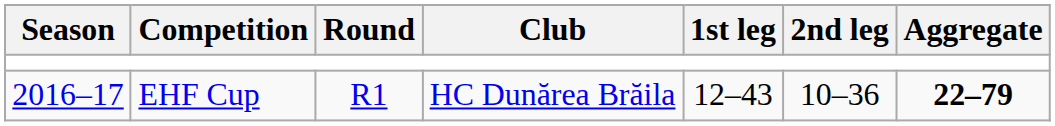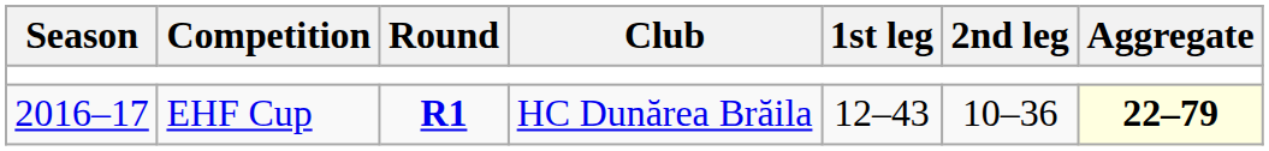EHF Cup | Round: normal -> bold
EHF Cup | Aggregate: no background -> lightyellow background
